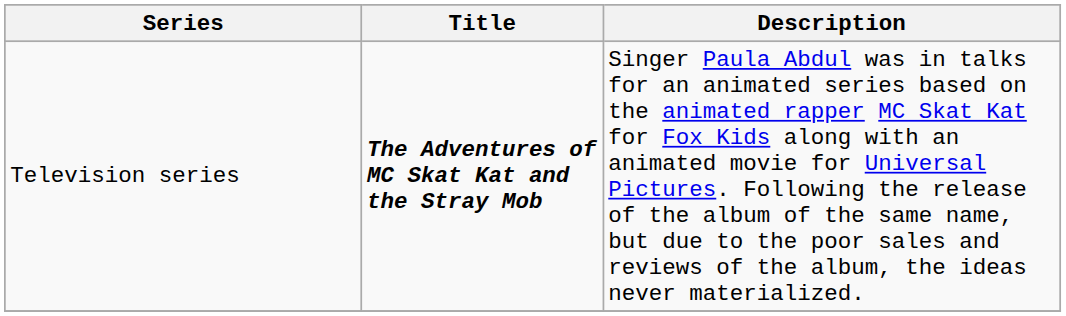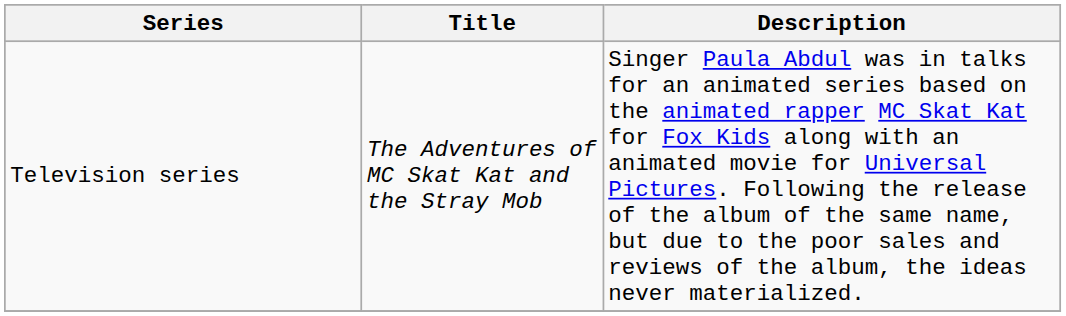Television series | Title: bold -> normal
